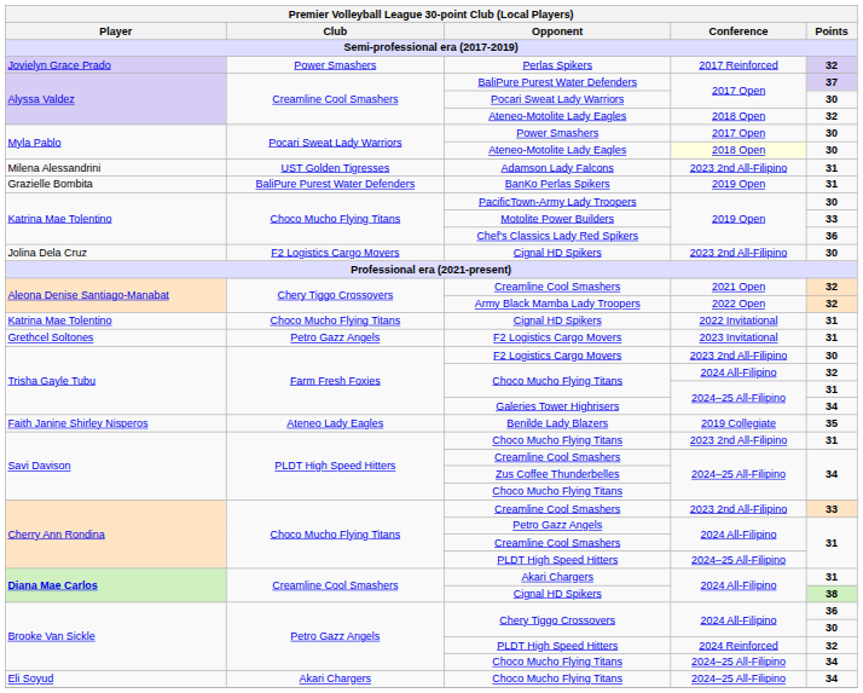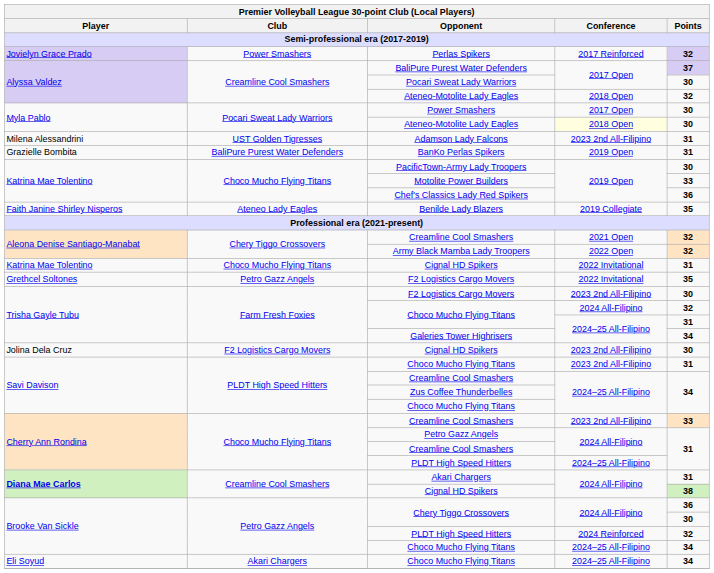rows swapped: Benilde Lady Blazers <-> Jolina Dela Cruz / Cignal HD Spikers
Grethcel Soltones / F2 Logistics Cargo Movers | Conference: 2023 Invitational -> 2022 Invitational
Grethcel Soltones / F2 Logistics Cargo Movers | Points: 31 -> 35
